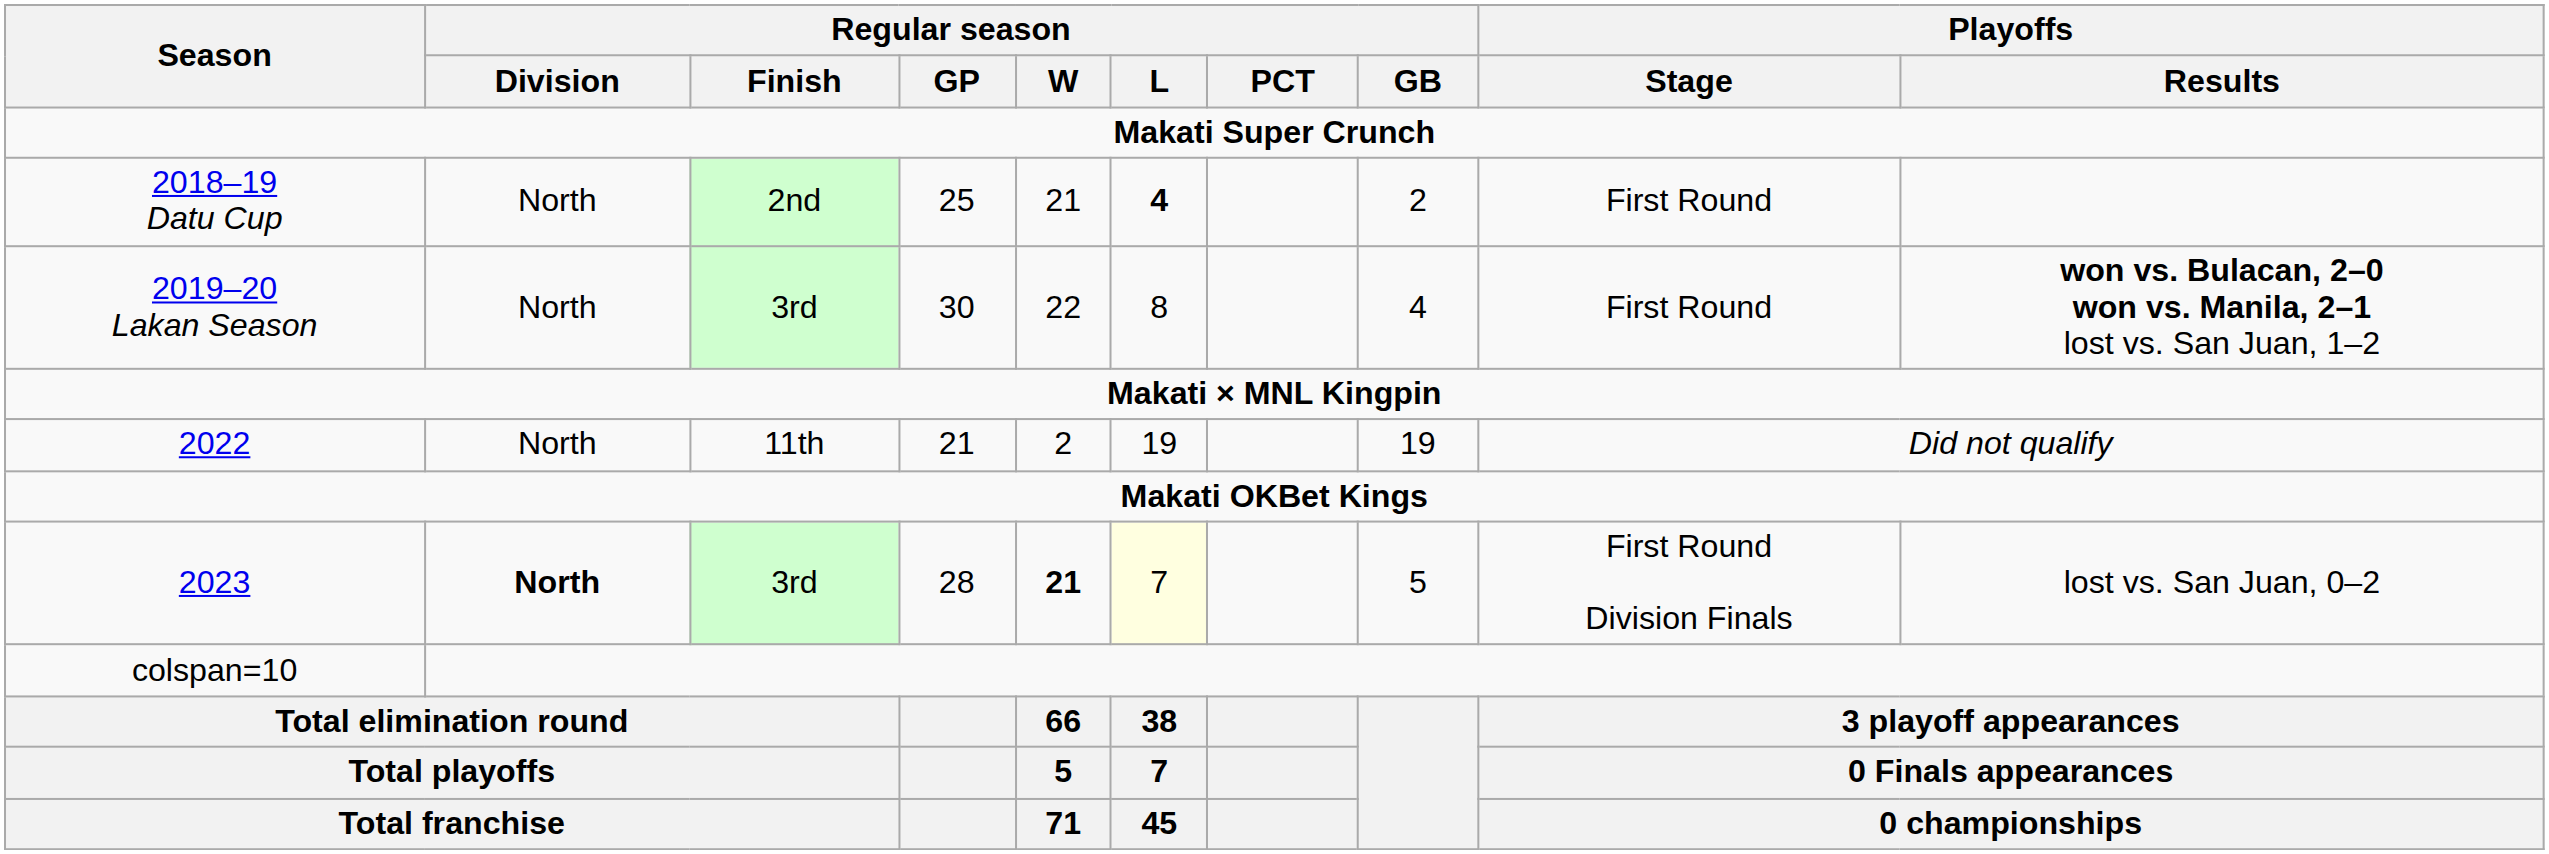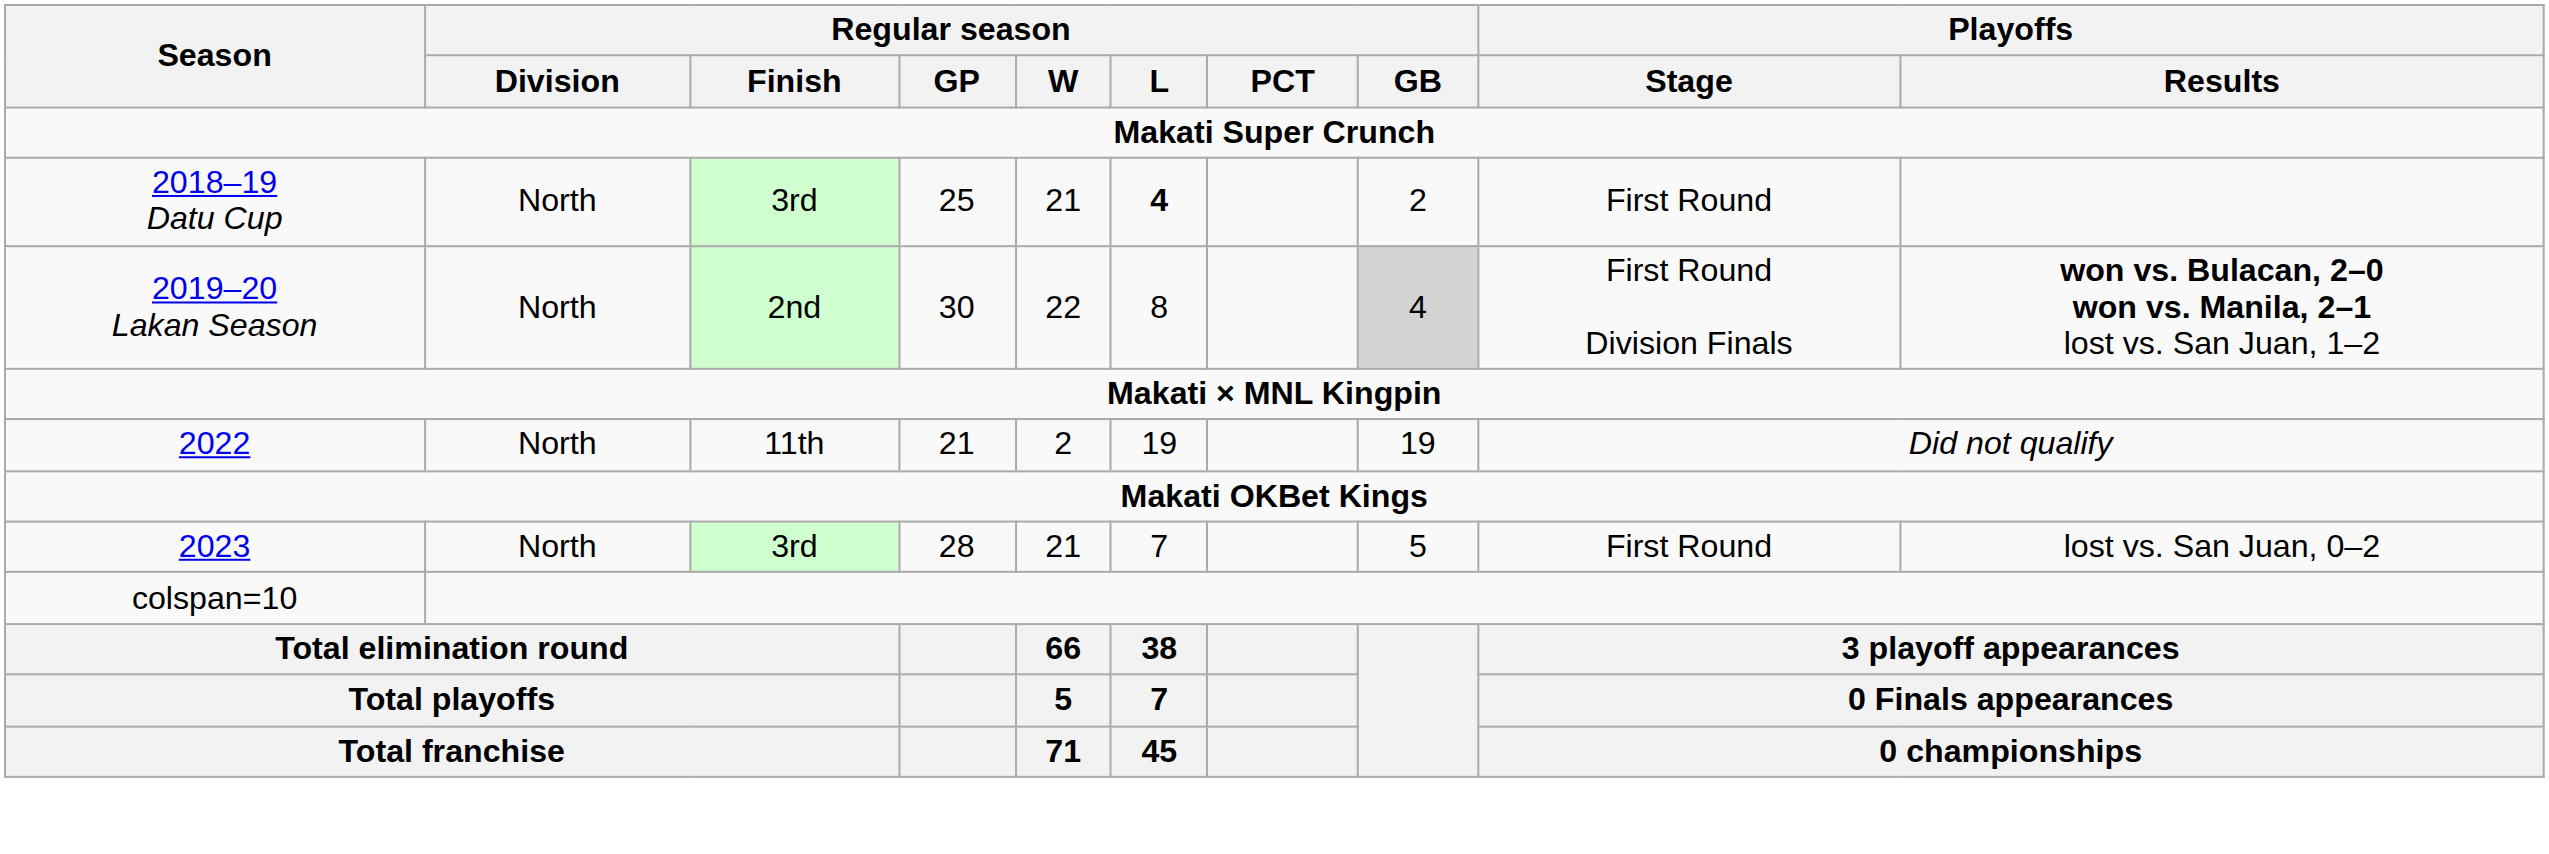2018–19 Datu Cup | Regular season / Finish: 2nd -> 3rd
2019–20 Lakan Season | Regular season / Finish: 3rd -> 2nd
2019–20 Lakan Season | Regular season / GB: no background -> lightgrey background
2019–20 Lakan Season | Playoffs / Stage: First Round -> First Round Division Finals
2023 | Regular season / Division: bold -> normal
2023 | Regular season / W: bold -> normal
2023 | Regular season / L: lightyellow background -> no background
2023 | Playoffs / Stage: First Round Division Finals -> First Round
